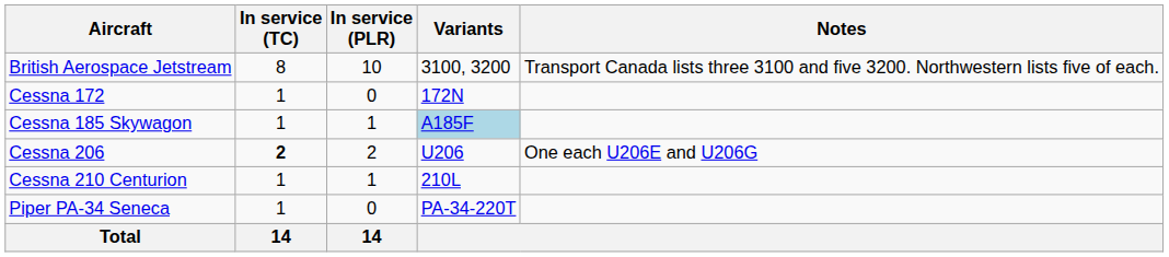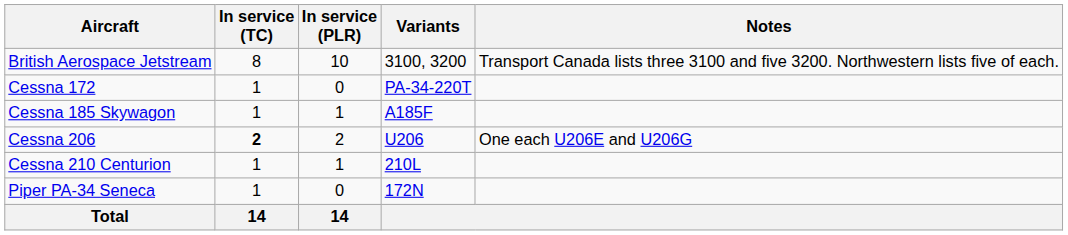Cessna 172 | Variants: 172N -> PA-34-220T
Cessna 185 Skywagon | Variants: lightblue background -> no background
Piper PA-34 Seneca | Variants: PA-34-220T -> 172N
